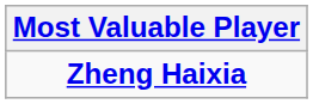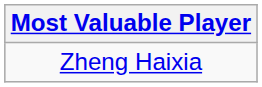row 2 | column 1: bold -> normal
